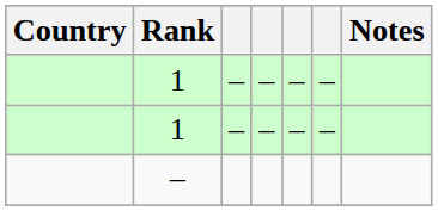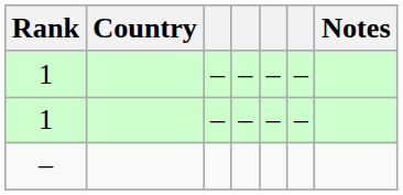columns swapped: Rank <-> Country
